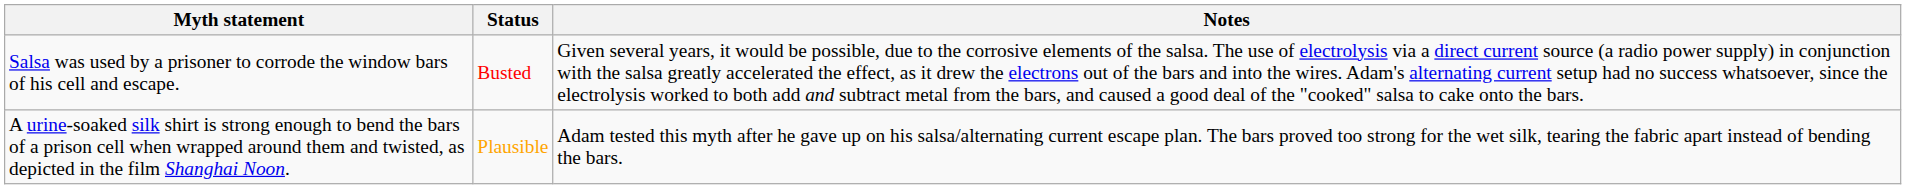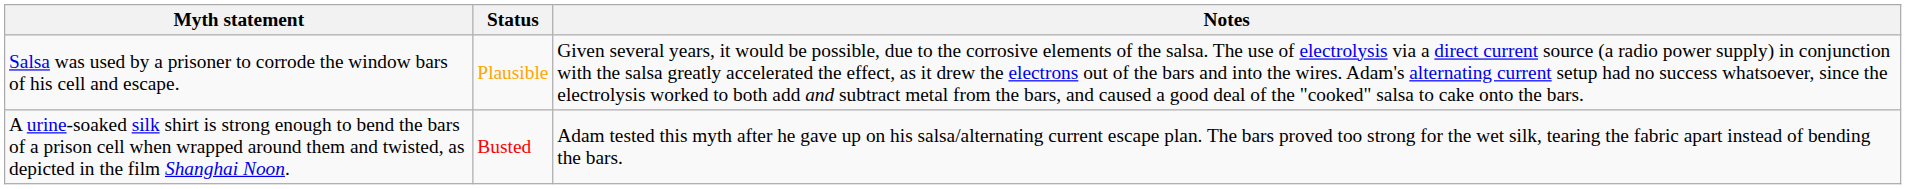row 2 | Status: Busted -> Plausible
row 3 | Status: Plausible -> Busted
